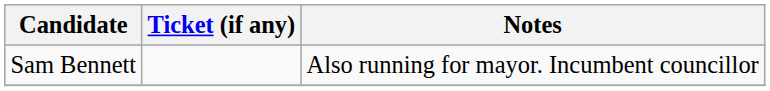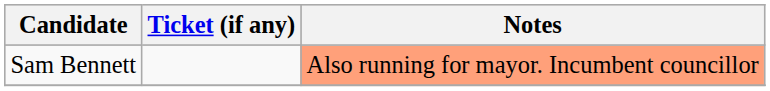Sam Bennett | Notes: no background -> lightsalmon background
